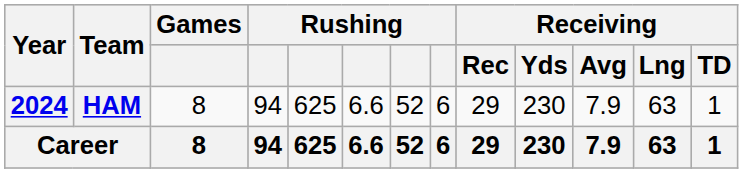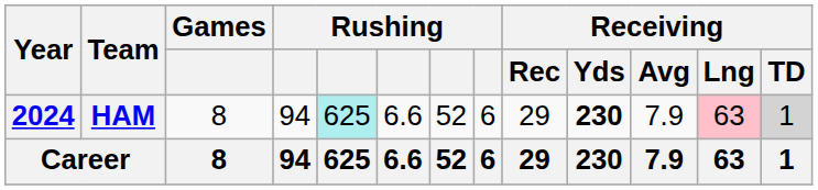HAM | column 5: no background -> paleturquoise background
HAM | Receiving / Yds: normal -> bold
HAM | Receiving / Lng: no background -> pink background
HAM | Receiving / TD: no background -> lightgrey background
